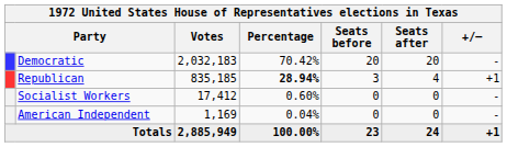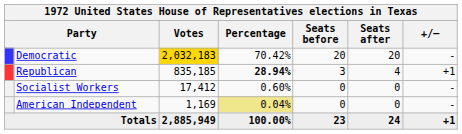Democratic | Votes: no background -> gold background
American Independent | Percentage: no background -> khaki background
